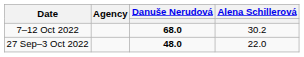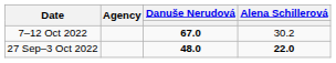7–12 Oct 2022 | Danuše Nerudová: 68.0 -> 67.0
27 Sep–3 Oct 2022 | Alena Schillerová: normal -> bold
